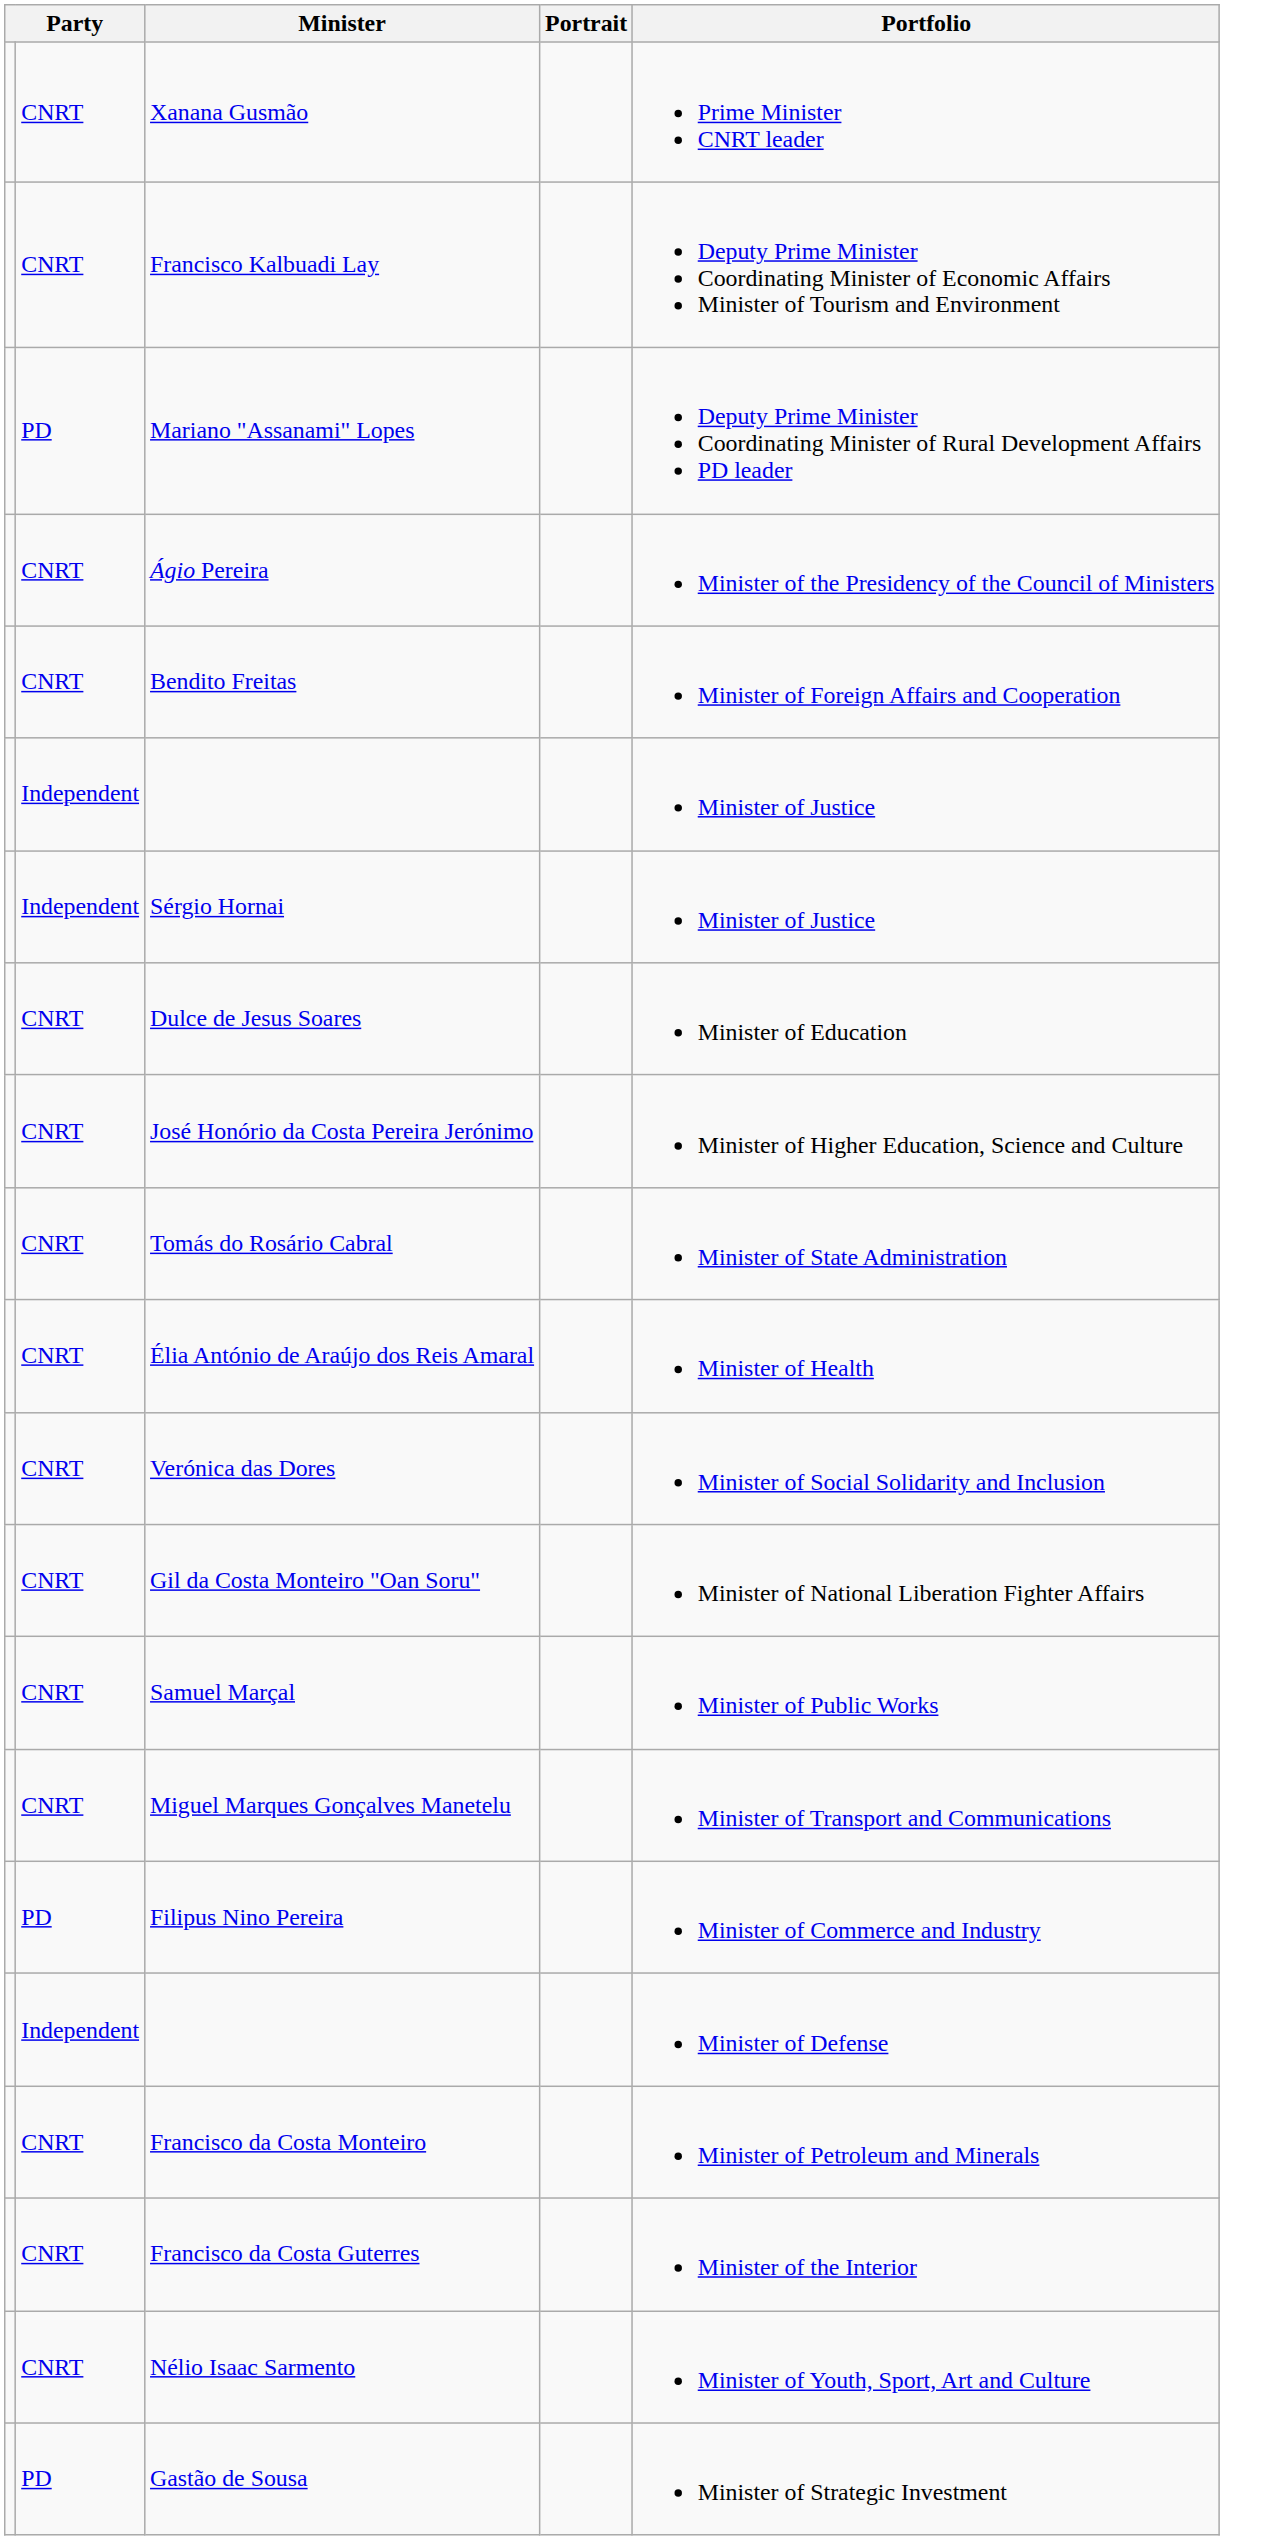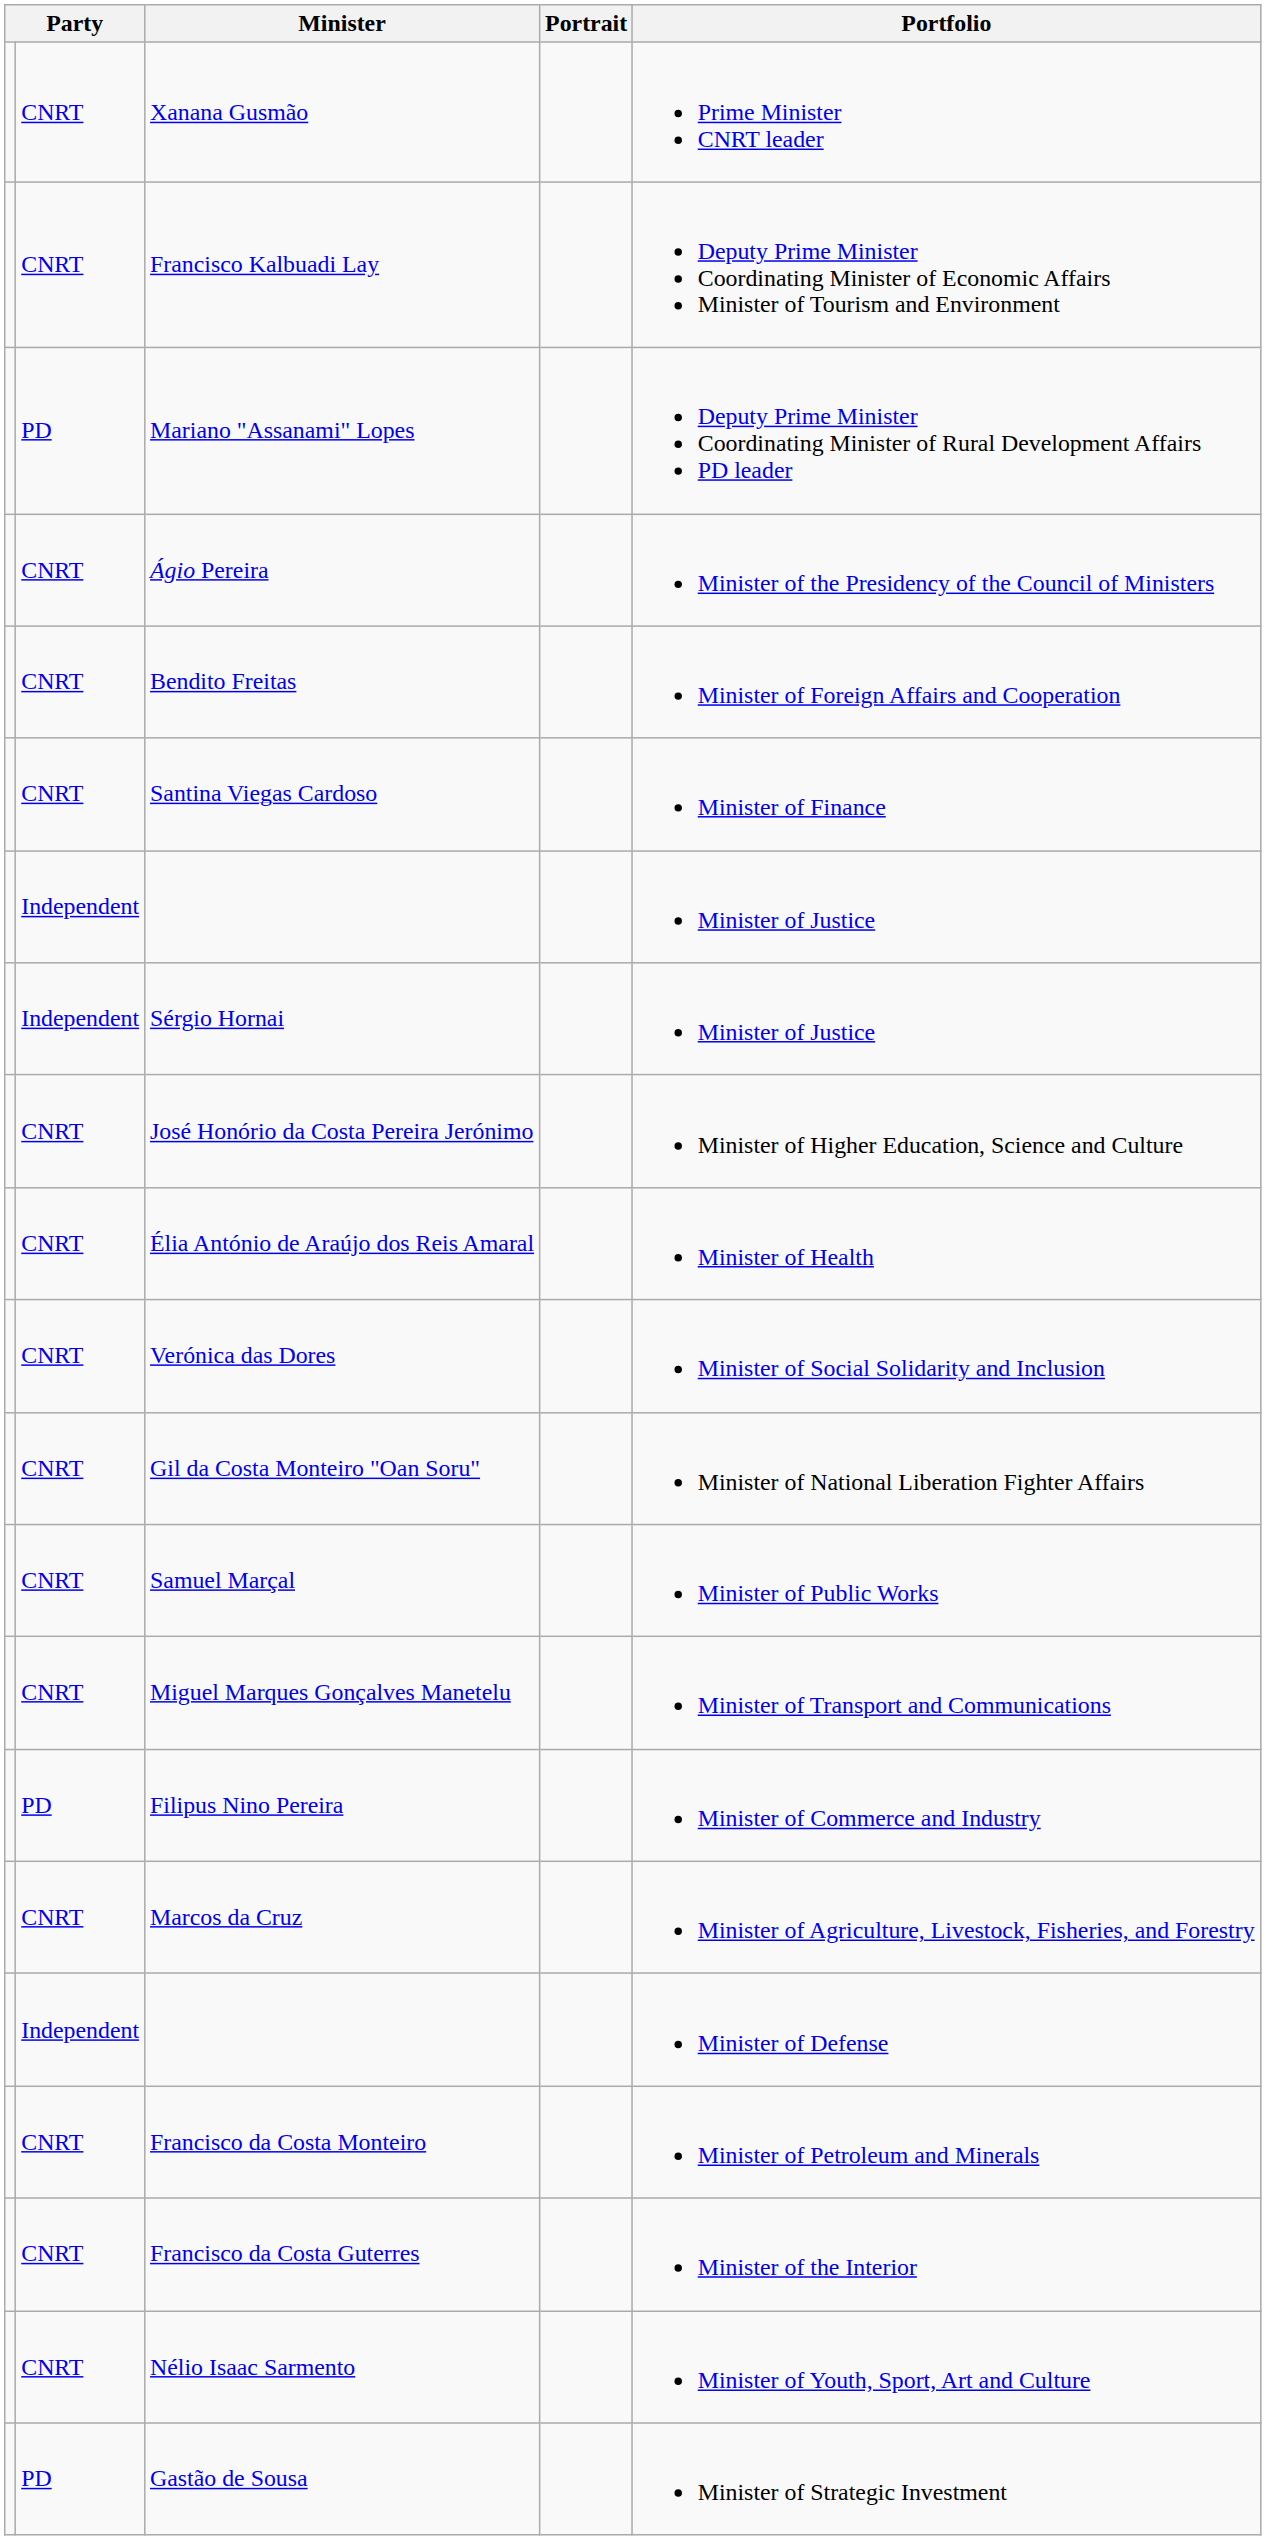+ row: CNRT | Santina Viegas Cardoso | Minister of Finance
- row: CNRT | Dulce de Jesus Soares | Minister of Education
- row: CNRT | Tomás do Rosário Cabral | Minister of State Administration
+ row: CNRT | Marcos da Cruz | Minister of Agriculture, Livestock, Fisheries, and Forestry
